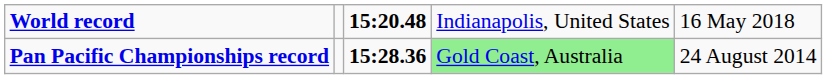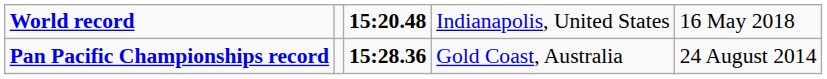Pan Pacific Championships record | column 4: lightgreen background -> no background
